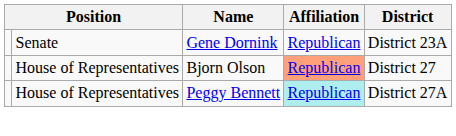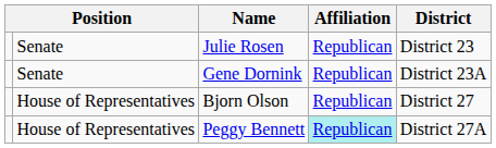+ row: Senate | Julie Rosen | Republican | District 23
Bjorn Olson | Affiliation: lightsalmon background -> no background
